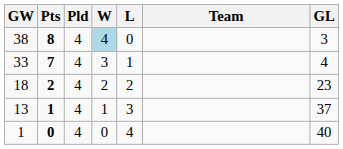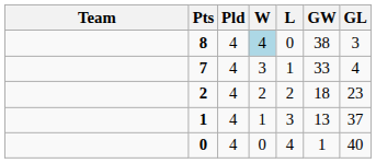columns swapped: Team <-> GW
